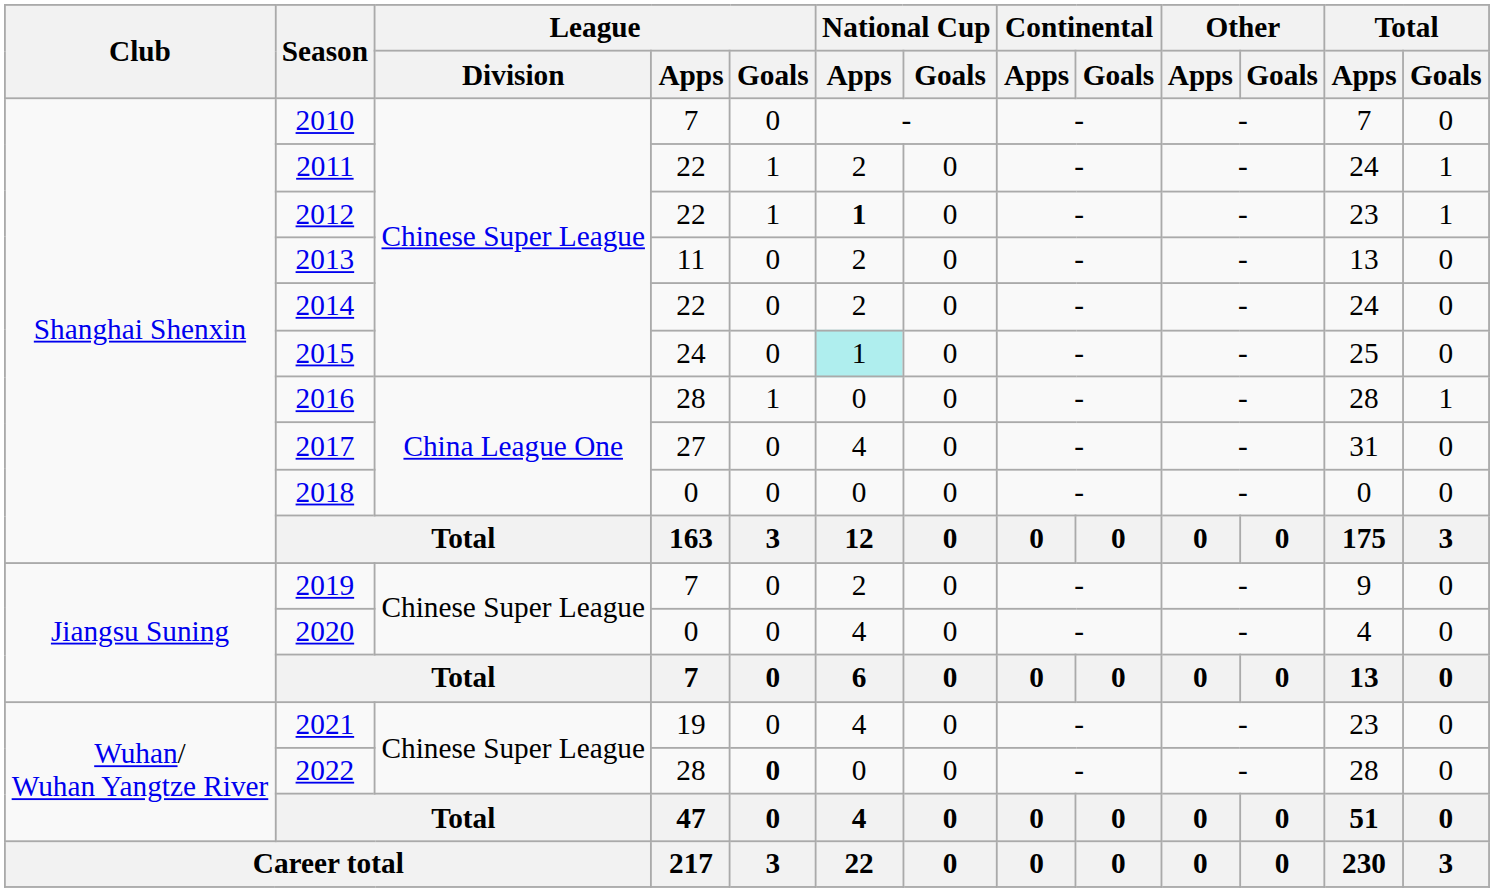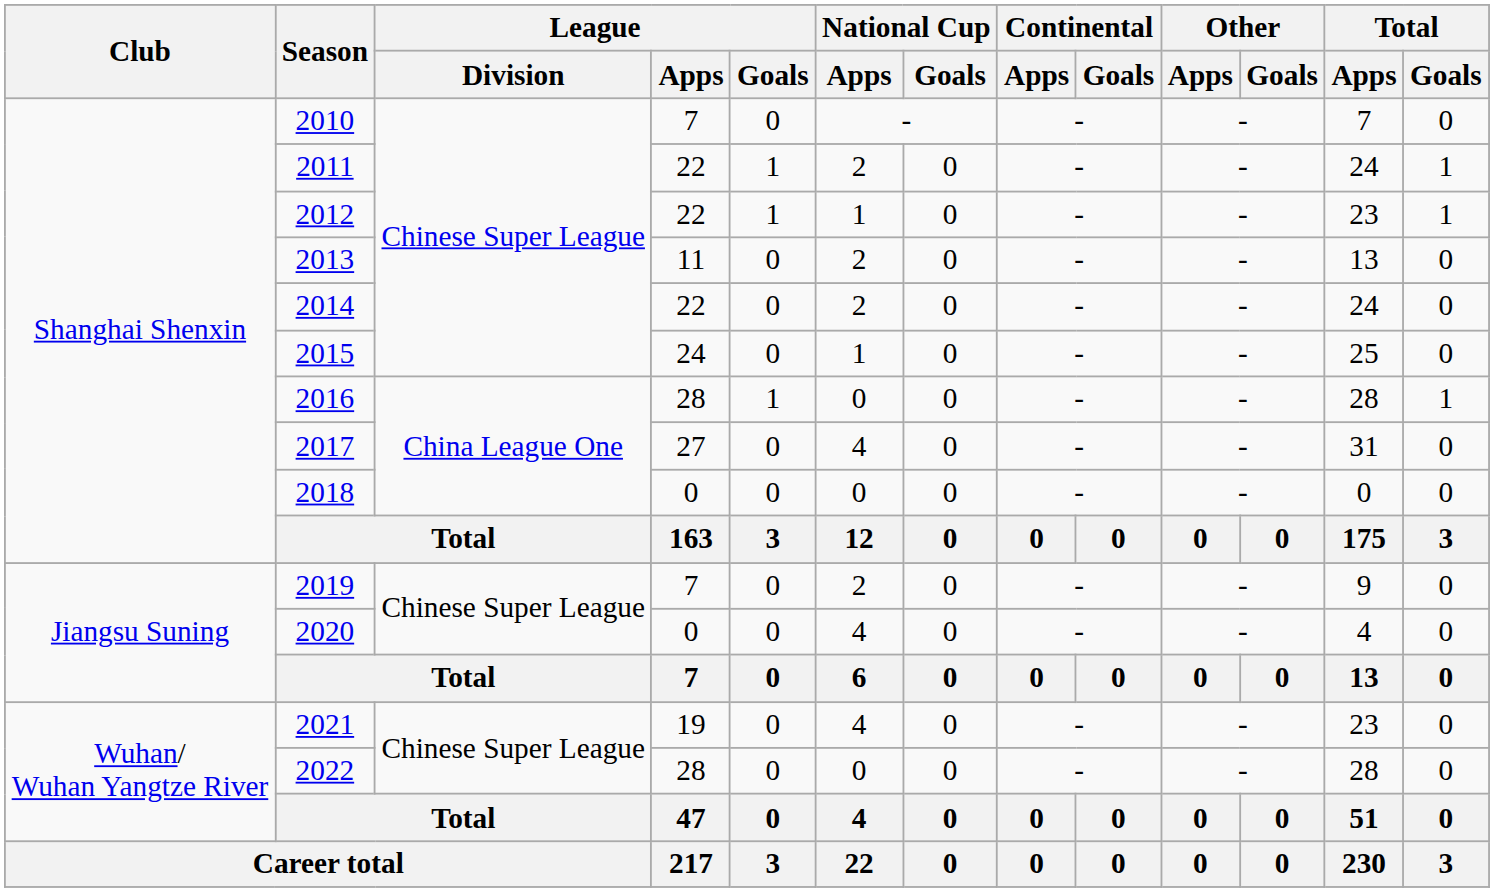2012 | National Cup / Apps: bold -> normal
2015 | National Cup / Apps: paleturquoise background -> no background
2022 | League / Goals: bold -> normal
